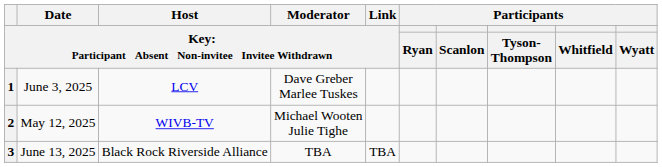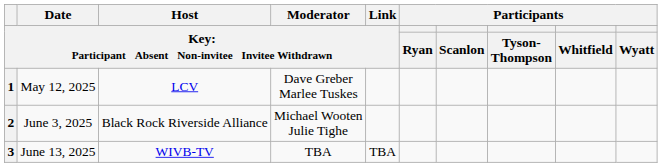1 | column 2: June 3, 2025 -> May 12, 2025
2 | column 2: May 12, 2025 -> June 3, 2025
2 | column 3: WIVB-TV -> Black Rock Riverside Alliance
3 | column 3: Black Rock Riverside Alliance -> WIVB-TV
